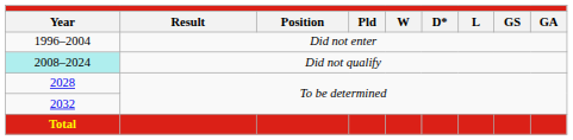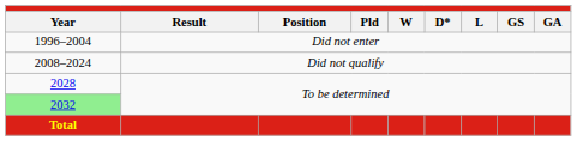2008–2024 | Year: paleturquoise background -> no background
2032 | Year: no background -> lightgreen background
